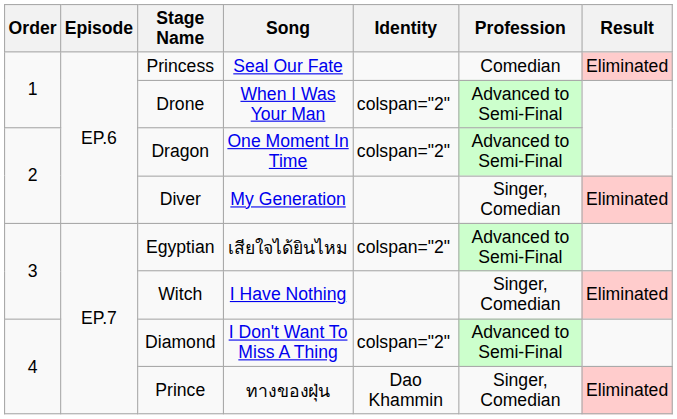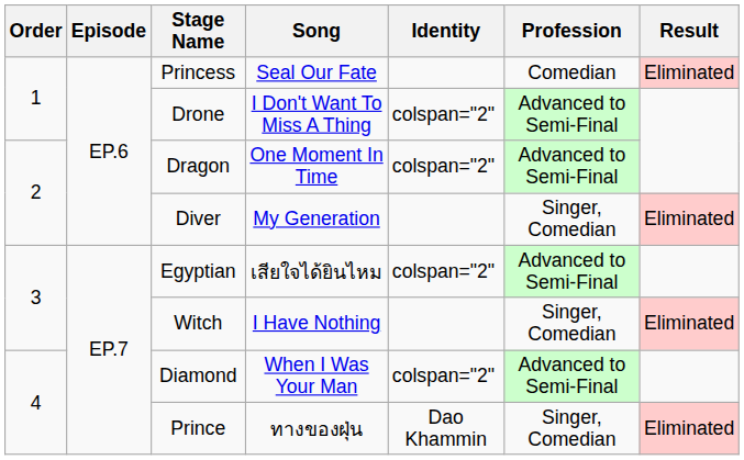Drone | Song: When I Was Your Man -> I Don't Want To Miss A Thing
Diamond | Song: I Don't Want To Miss A Thing -> When I Was Your Man
